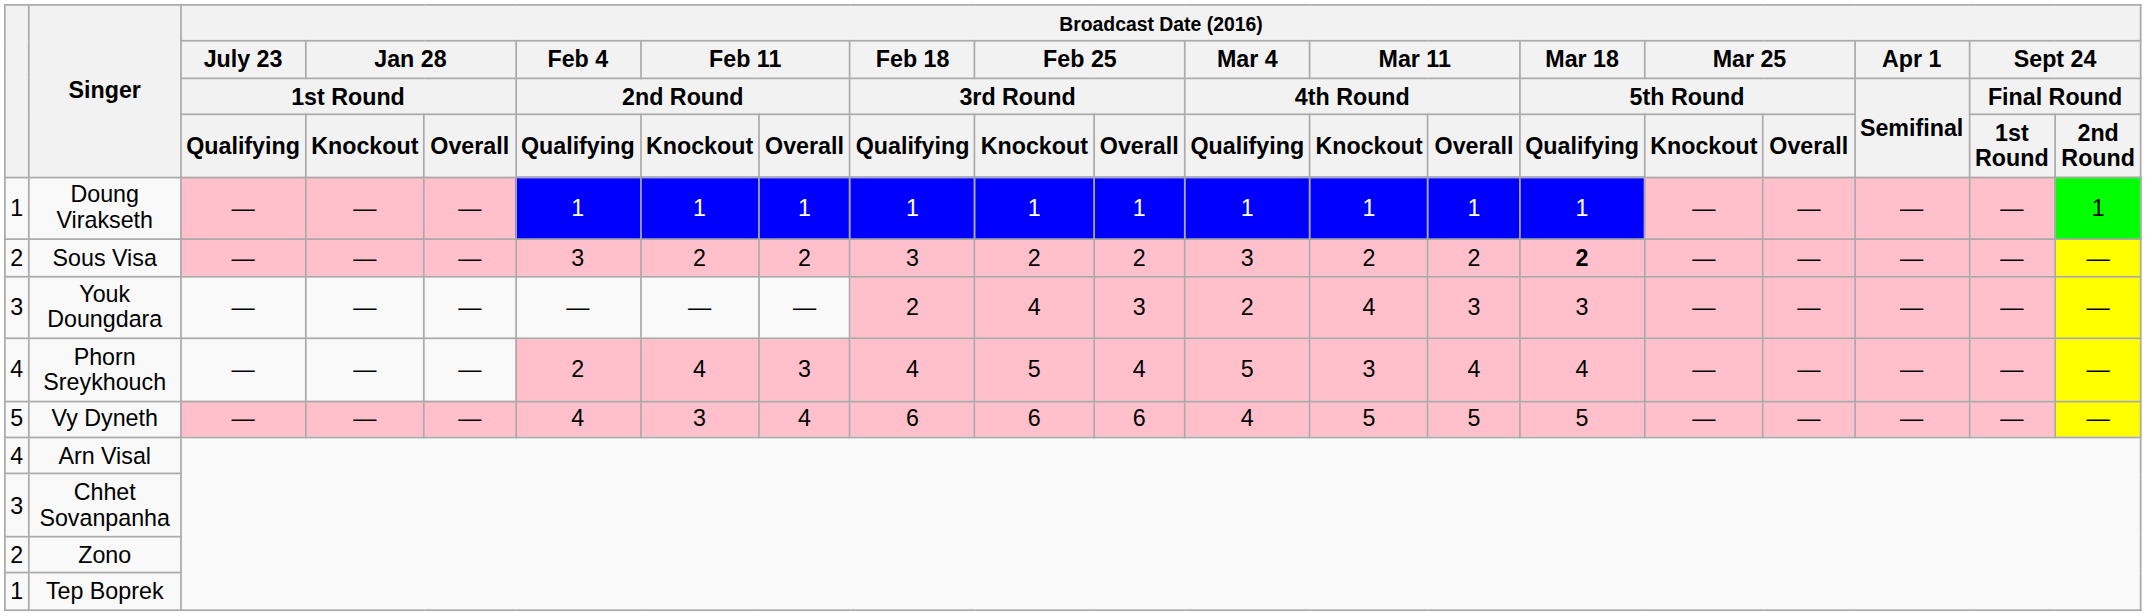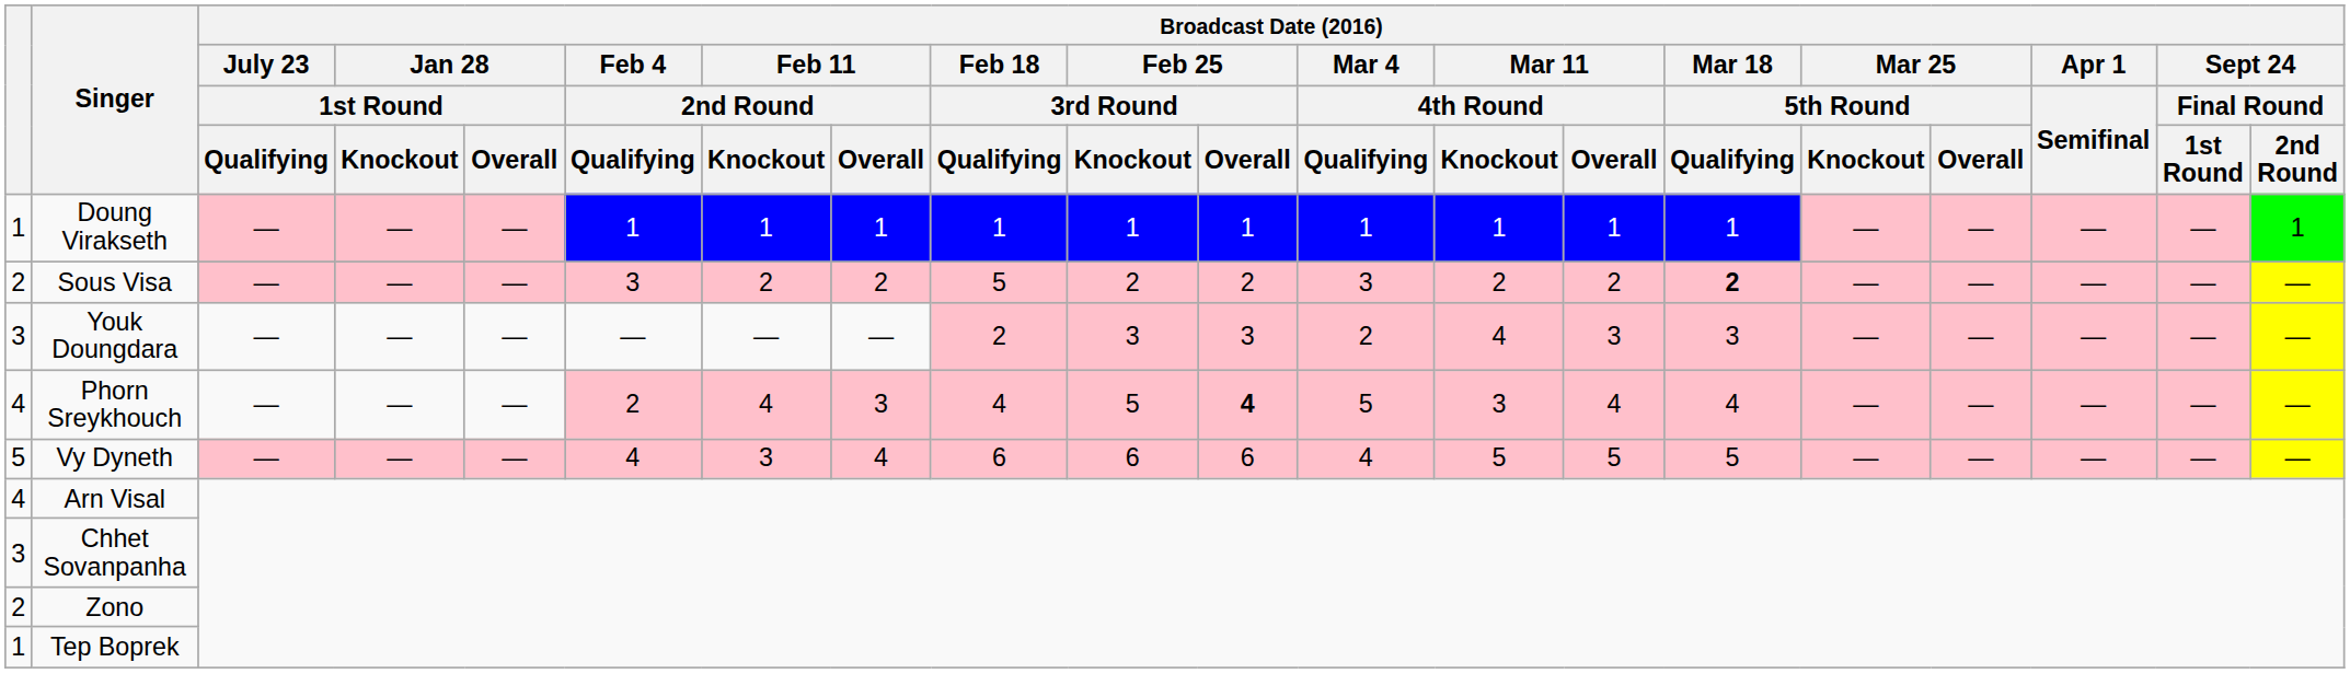Sous Visa | Broadcast Date (2016) / Feb 18 / 3rd Round / Qualifying: 3 -> 5
Youk Doungdara | Broadcast Date (2016) / Feb 25 / 3rd Round / Knockout: 4 -> 3
Phorn Sreykhouch | Broadcast Date (2016) / Feb 25 / 3rd Round / Overall: normal -> bold
